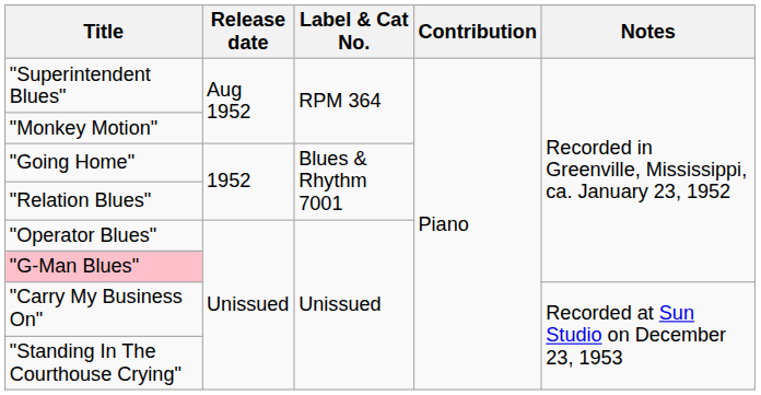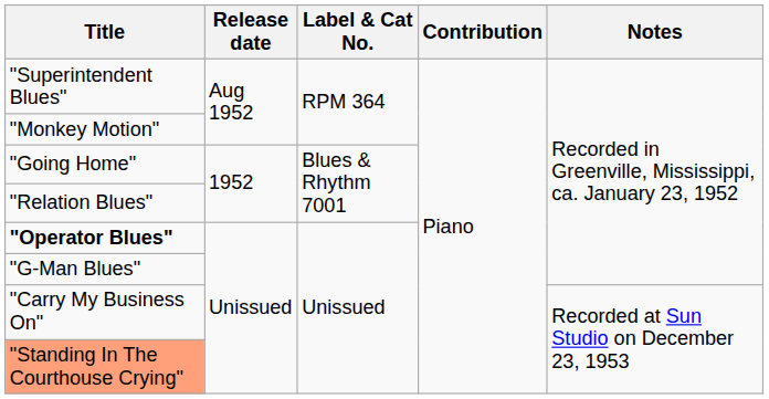"Operator Blues" | Title: normal -> bold
"G-Man Blues" | Title: pink background -> no background
"Standing In The Courthouse Crying" | Title: no background -> lightsalmon background
